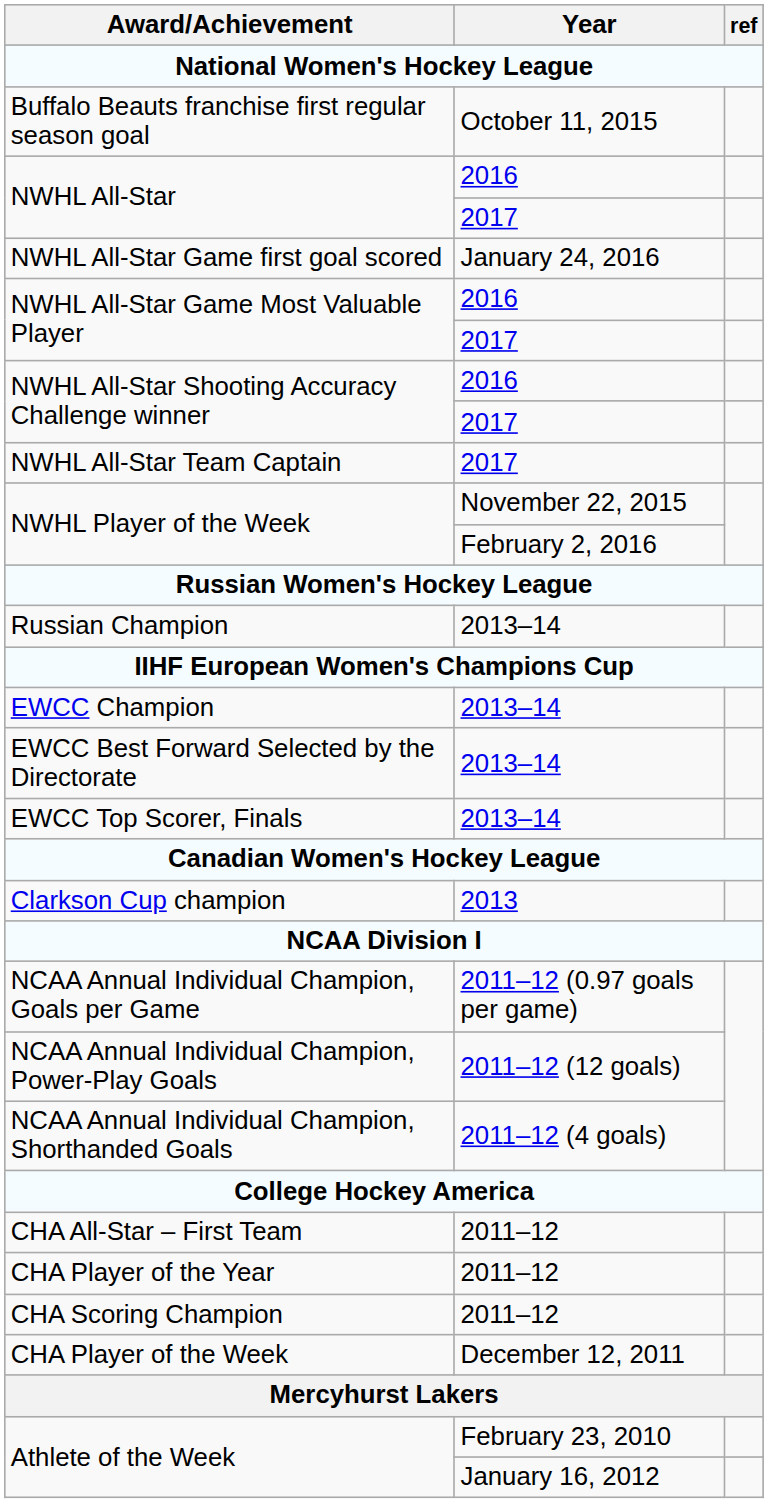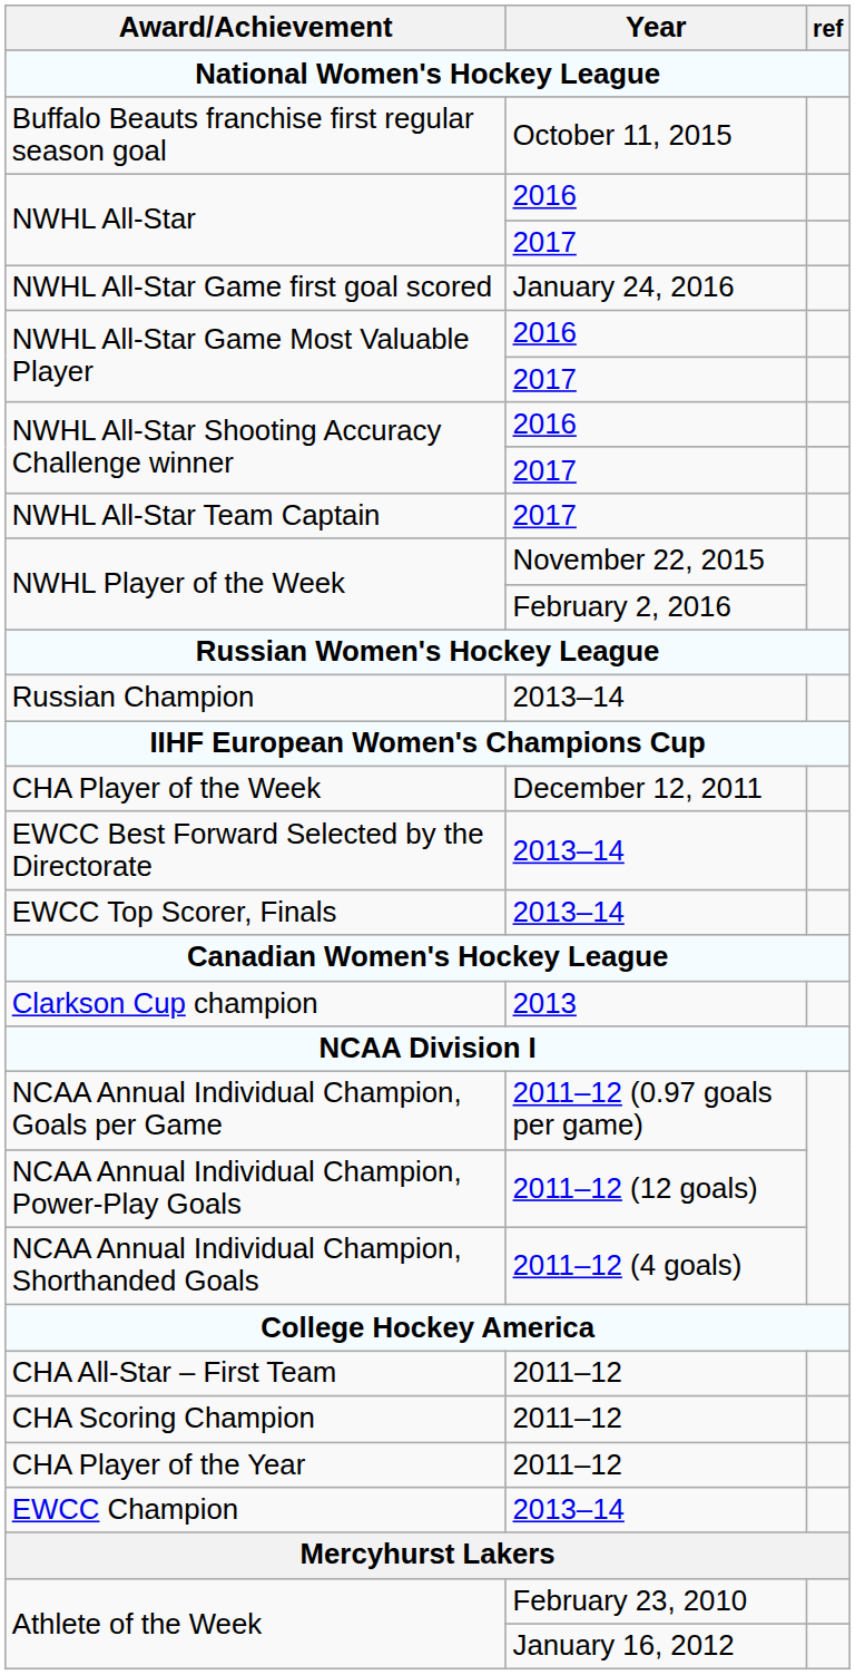rows swapped: EWCC Champion <-> CHA Player of the Week
rows swapped: CHA Player of the Year <-> CHA Scoring Champion
